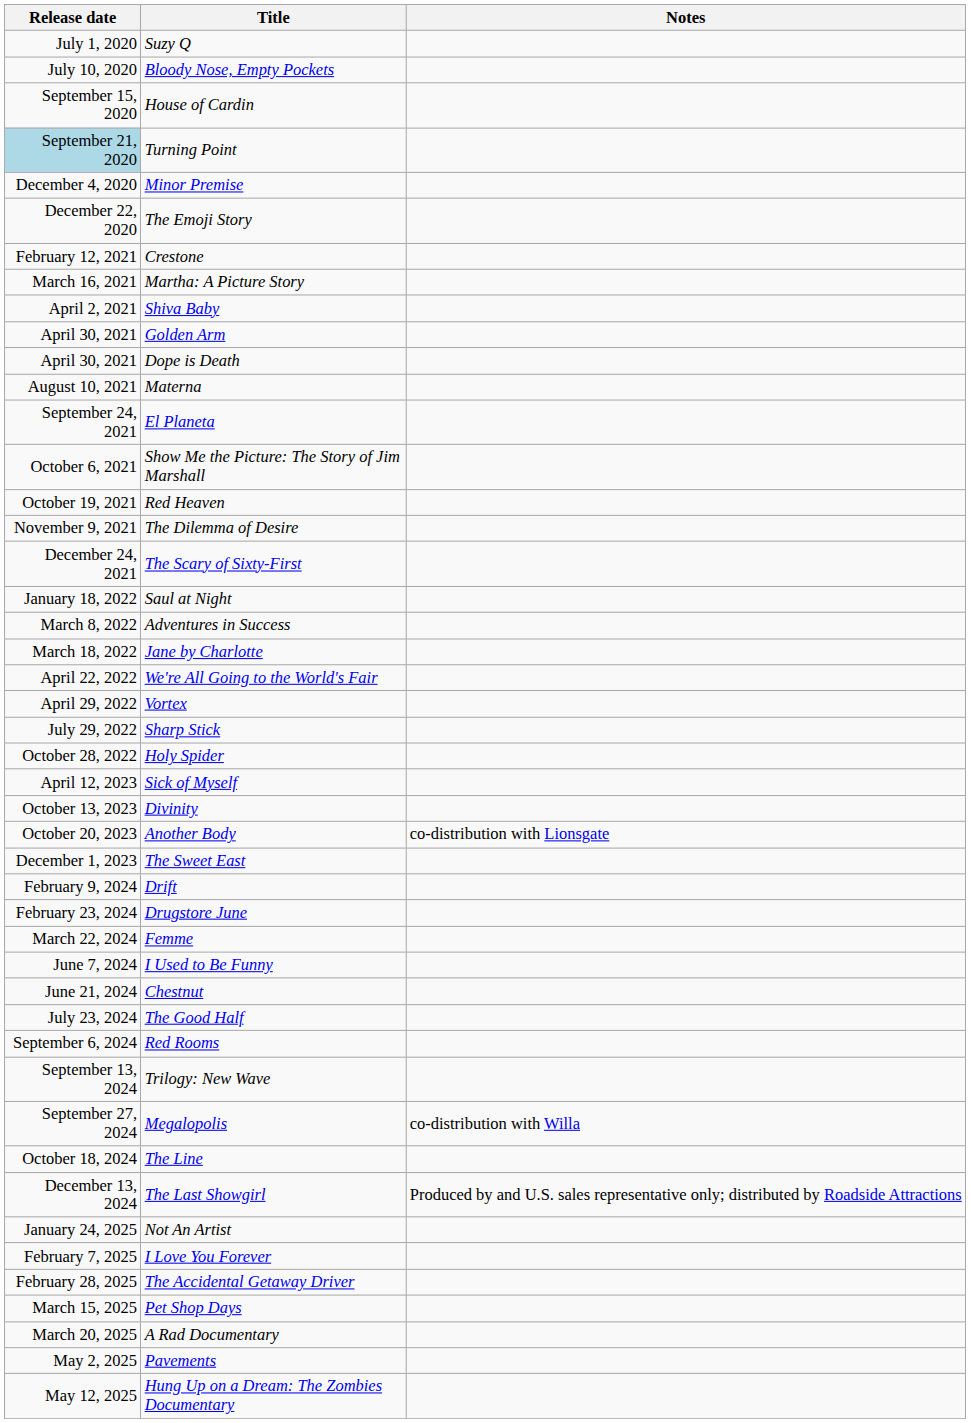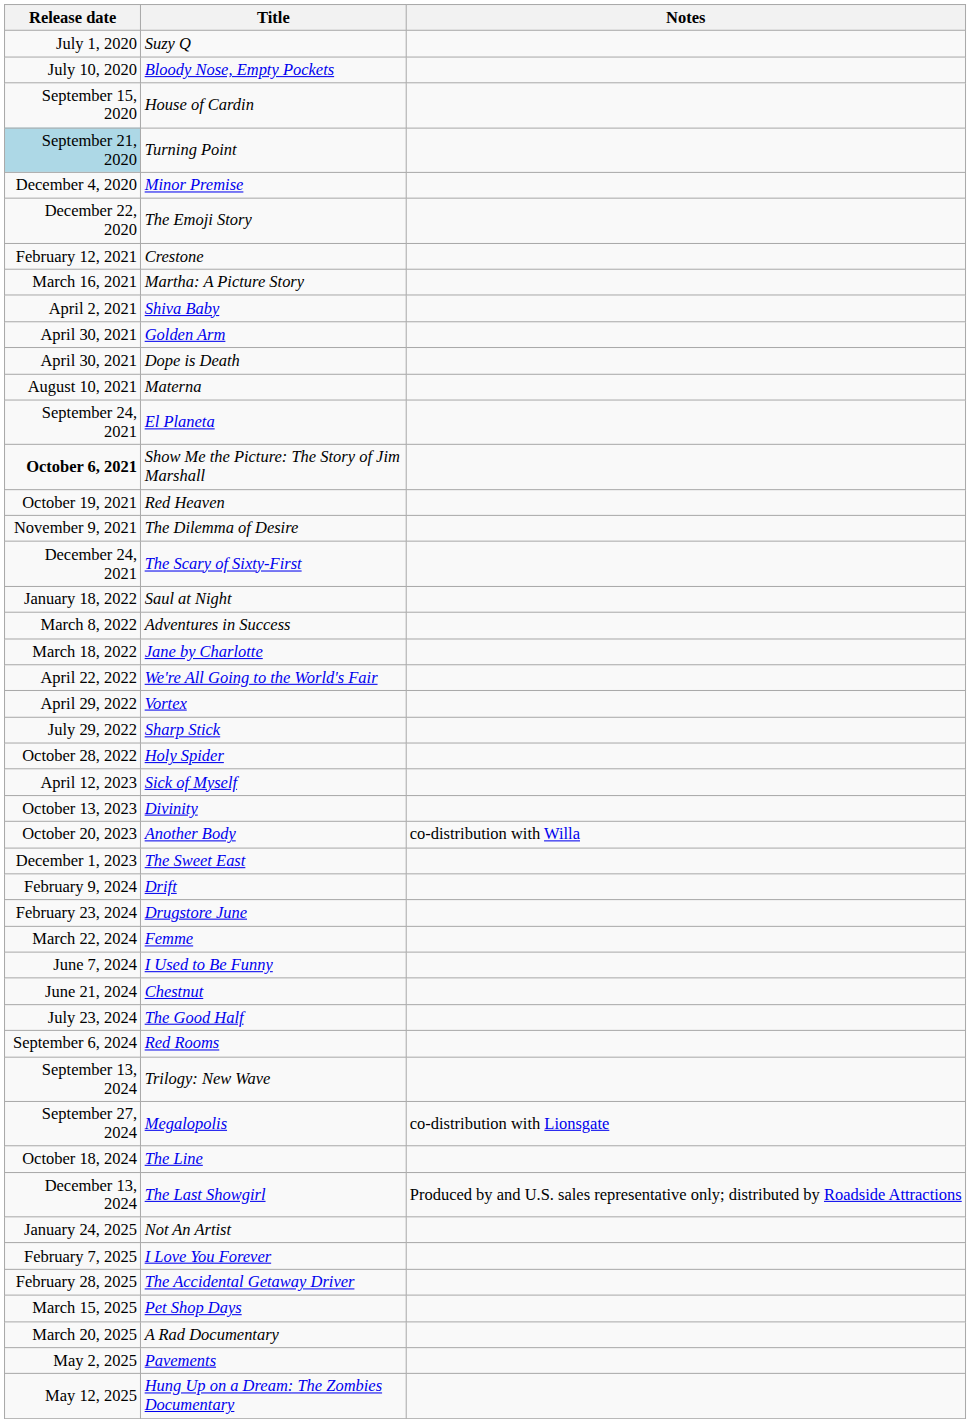Show Me the Picture: The Story of Jim Marshall | Release date: normal -> bold
Another Body | Notes: co-distribution with Lionsgate -> co-distribution with Willa
Megalopolis | Notes: co-distribution with Willa -> co-distribution with Lionsgate
